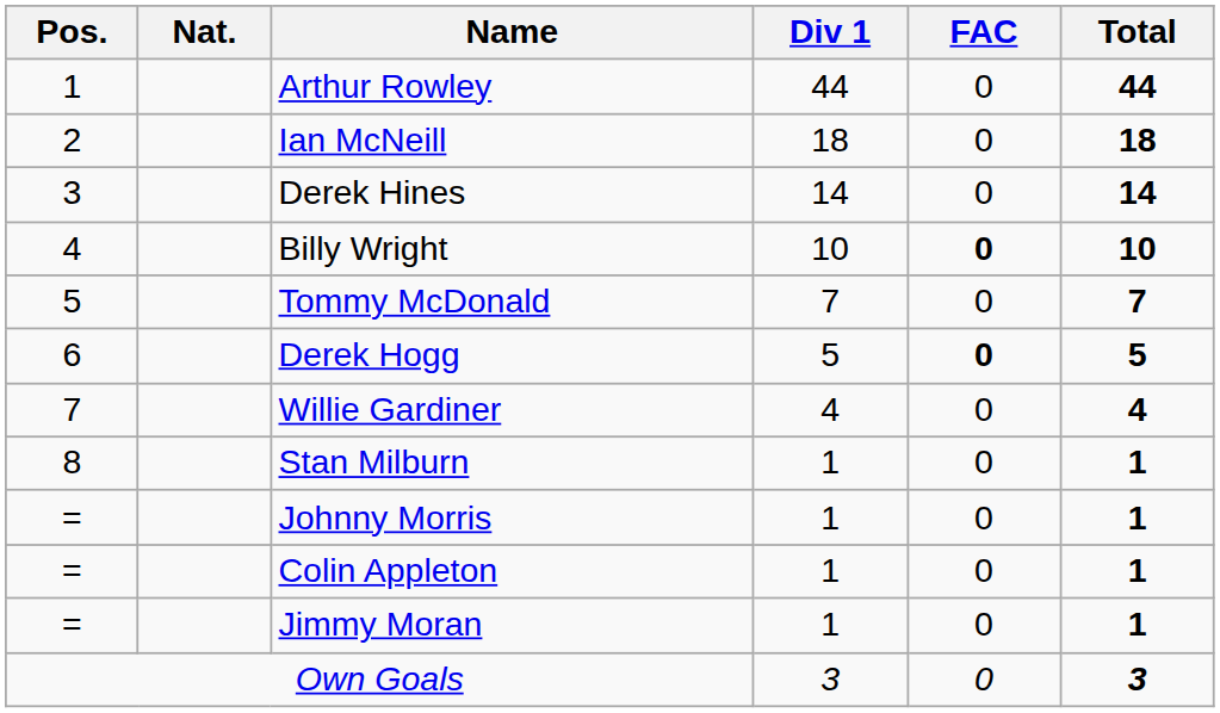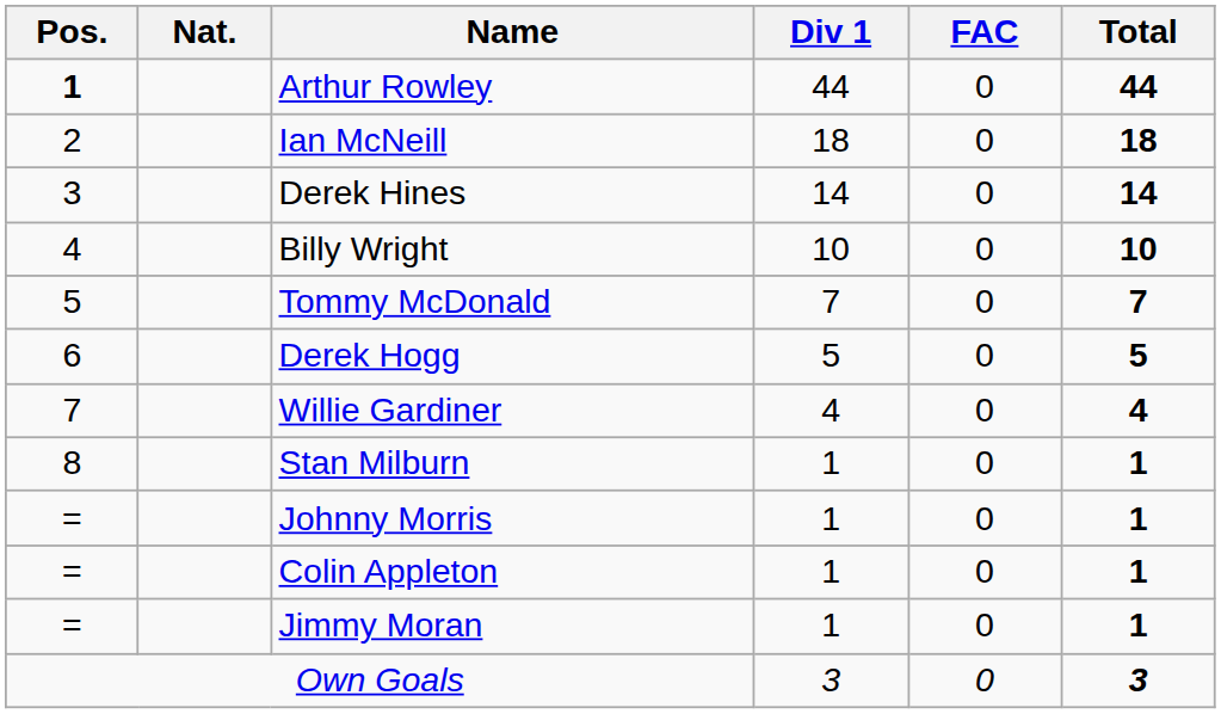Arthur Rowley | Pos.: normal -> bold
Billy Wright | FAC: bold -> normal
Derek Hogg | FAC: bold -> normal
